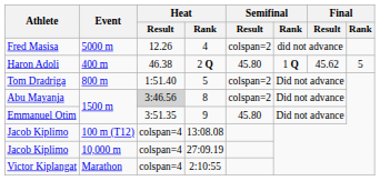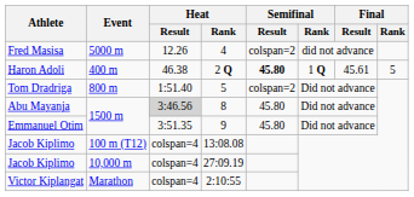2 Q | Semifinal / Result: normal -> bold
2 Q | Final / Result: 45.62 -> 45.61
8 | Semifinal / Result: colspan=2 -> 45.80
